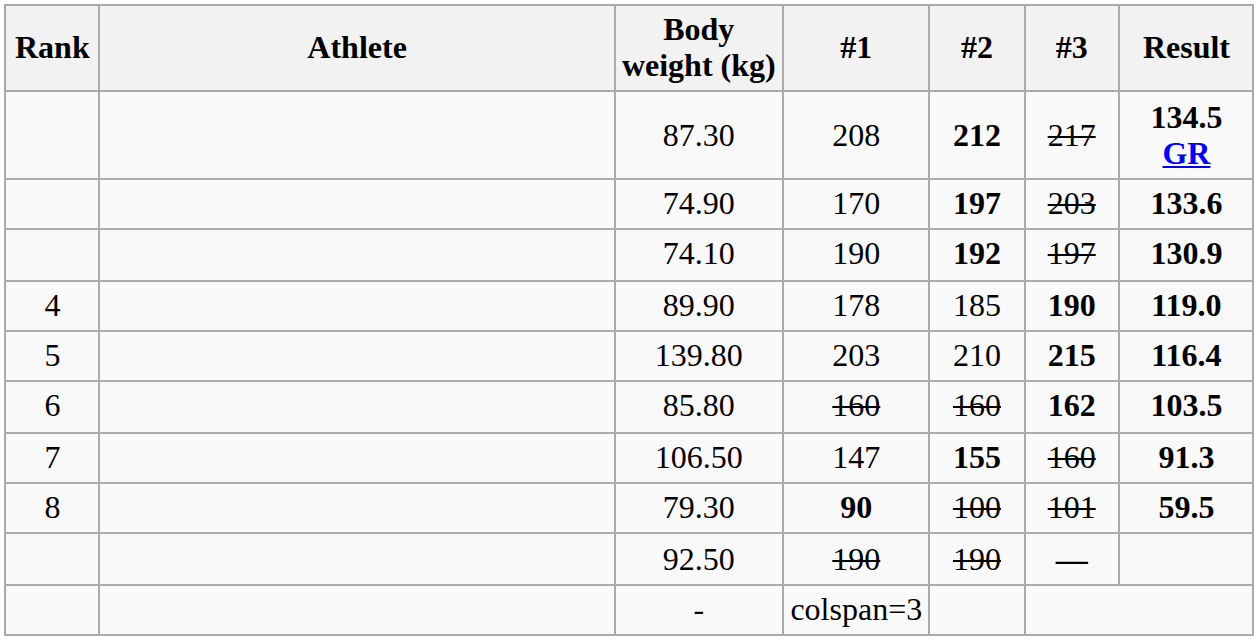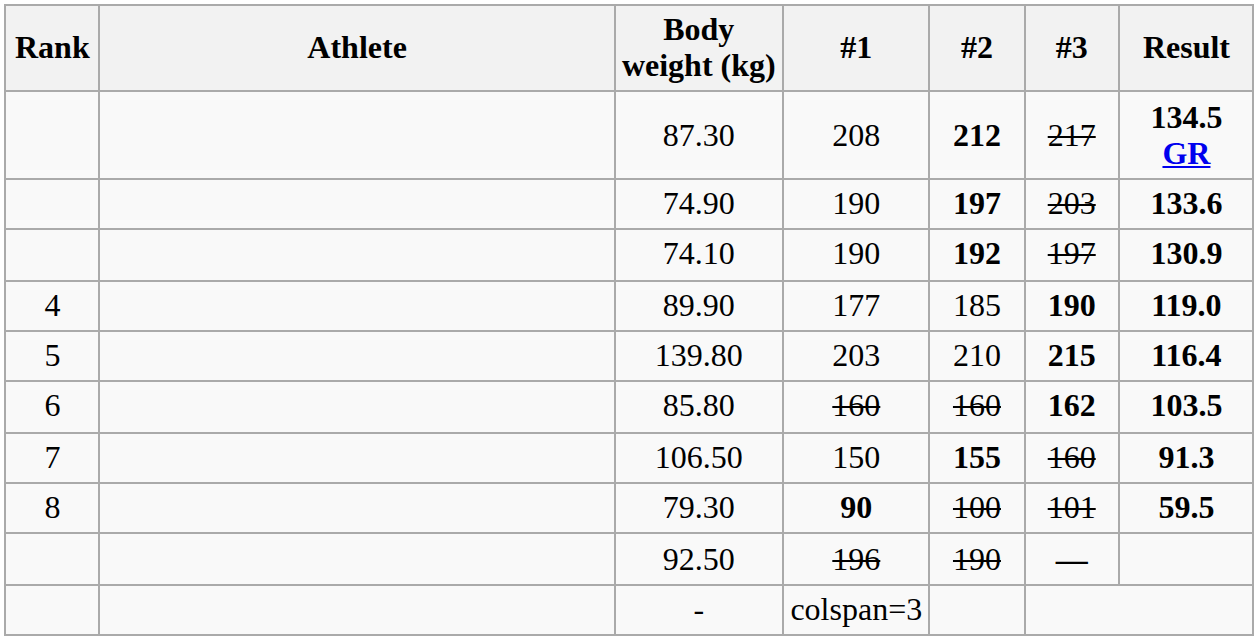74.90 | #1: 170 -> 190
89.90 | #1: 178 -> 177
106.50 | #1: 147 -> 150
92.50 | #1: 190 -> 196
